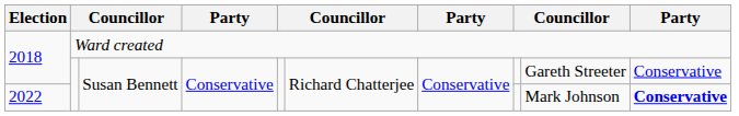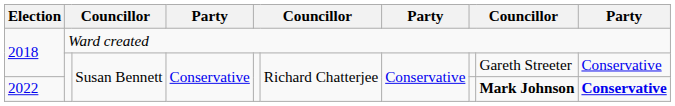2022 | column 9: normal -> bold
